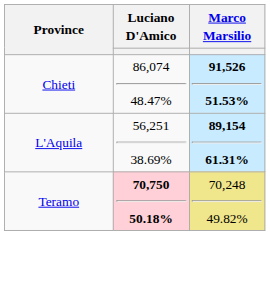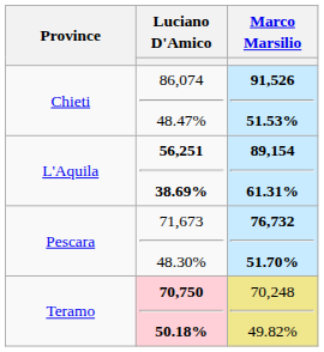L'Aquila | Luciano D'Amico: normal -> bold
+ row: Pescara | 71,673 48.30% | 76,732 51.70%
